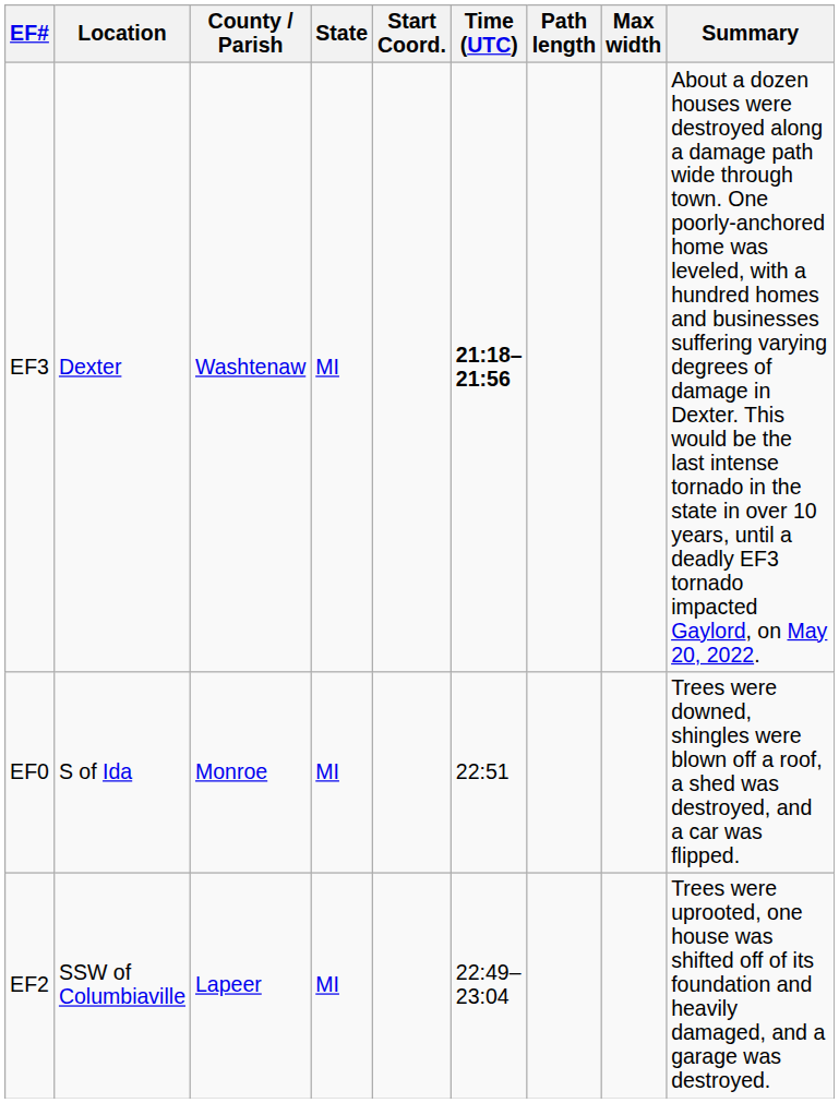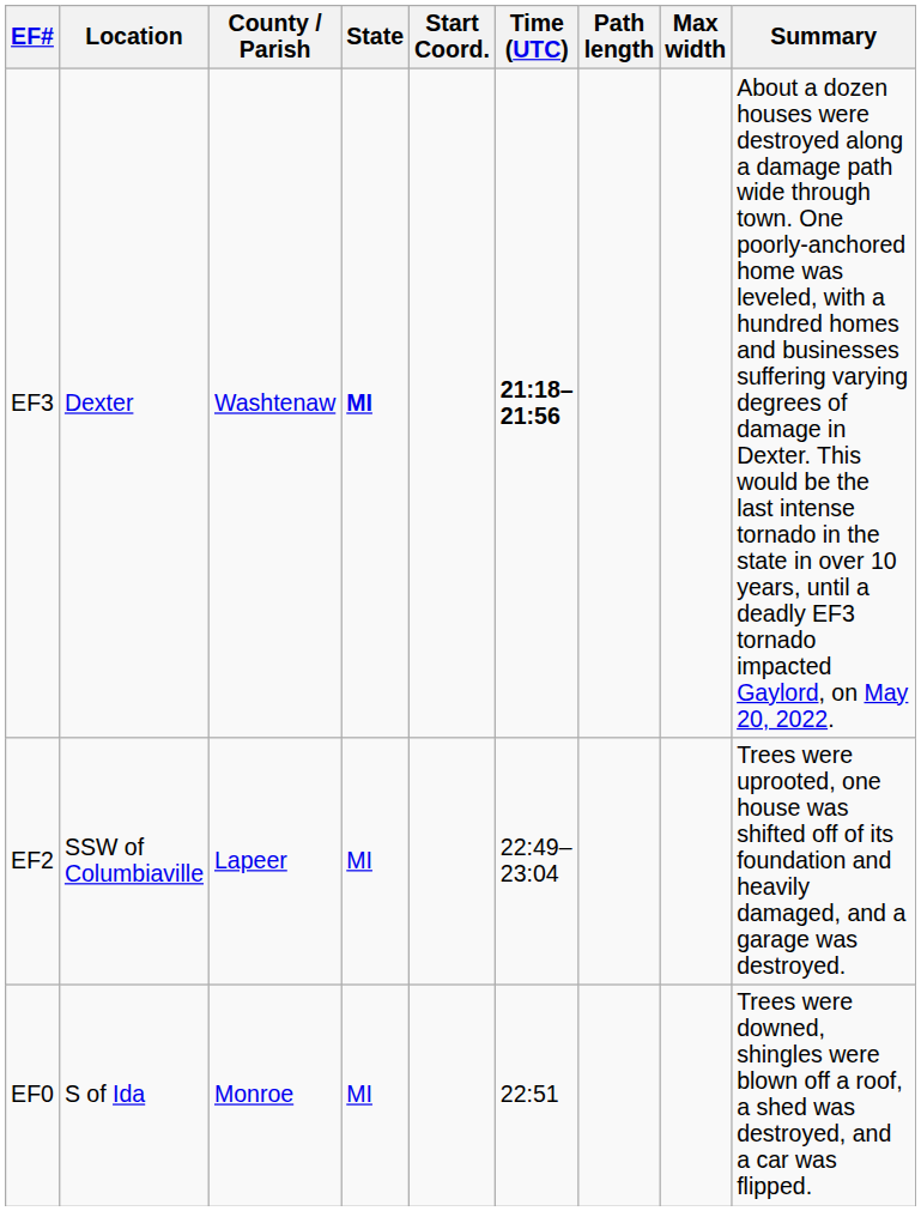EF3 | State: normal -> bold
rows swapped: EF2 <-> EF0
